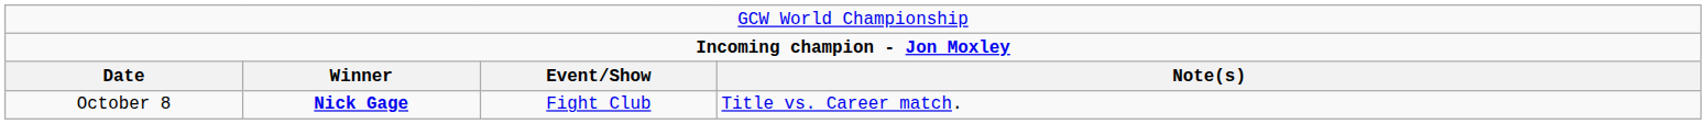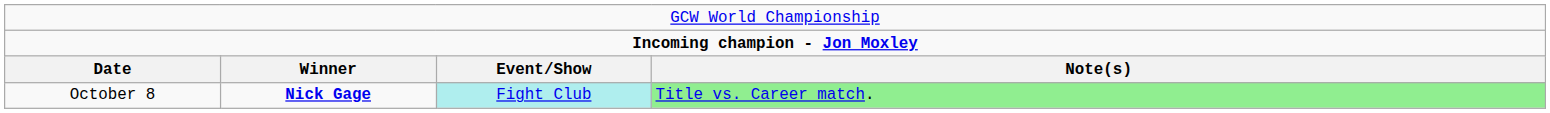October 8 | column 3: no background -> paleturquoise background
October 8 | column 4: no background -> lightgreen background
